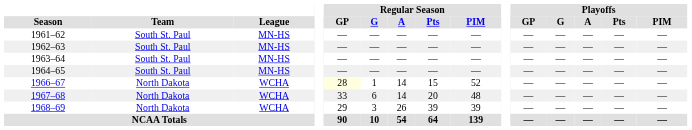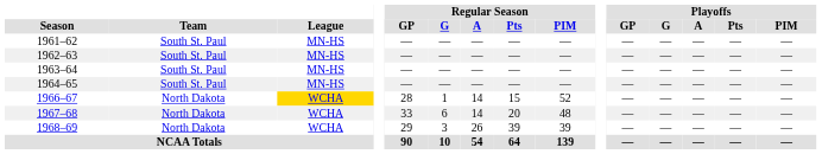1966–67 | League: no background -> gold background
1966–67 | Regular Season / GP: lightyellow background -> no background
